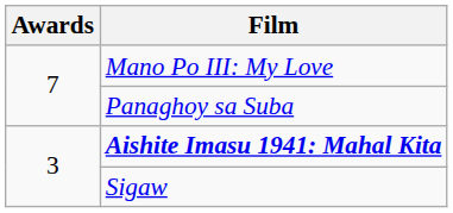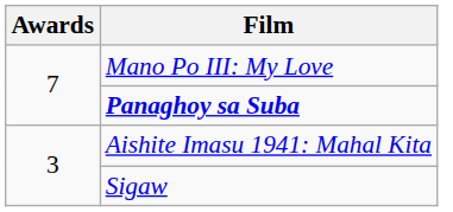Panaghoy sa Suba | Film: normal -> bold
Aishite Imasu 1941: Mahal Kita | Film: bold -> normal
